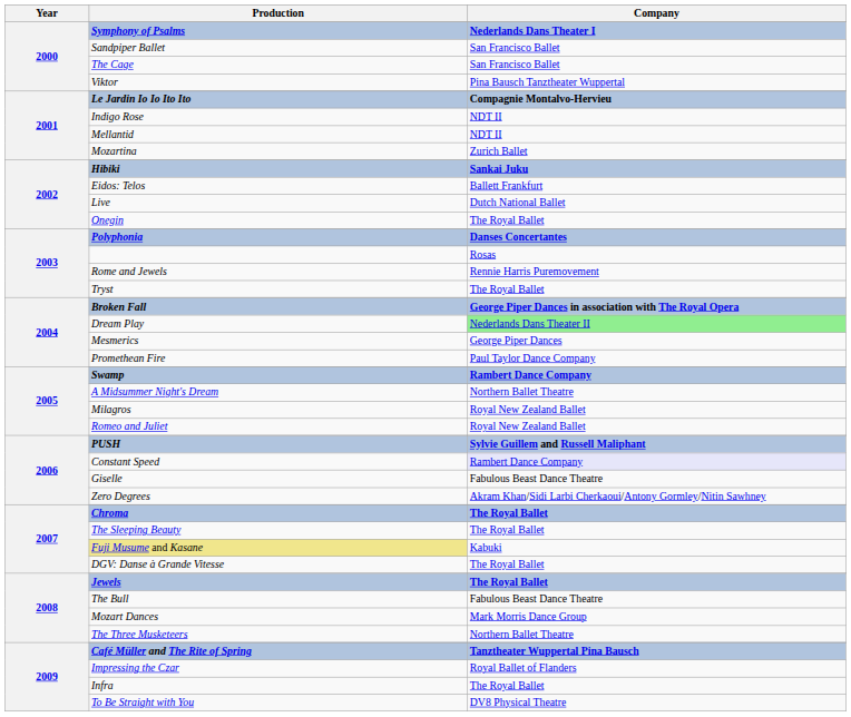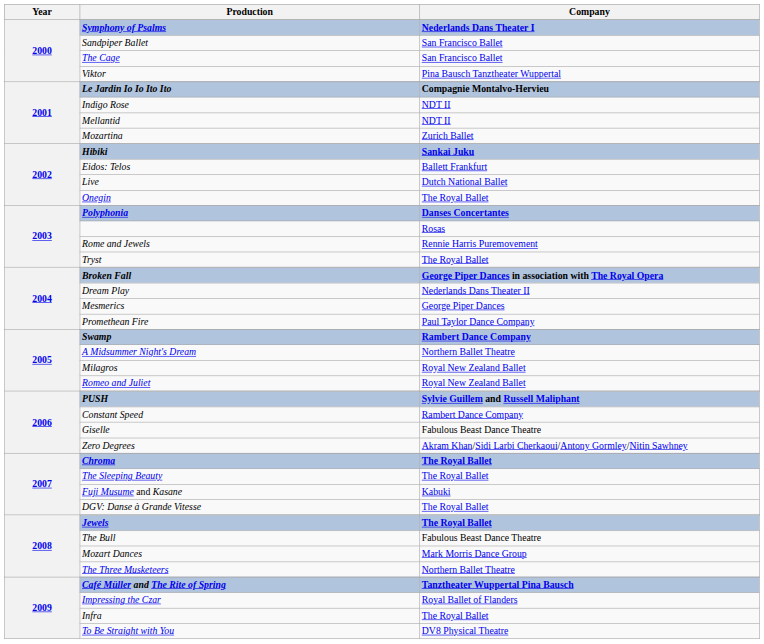Dream Play | Company: lightgreen background -> no background
Constant Speed | Company: lavender background -> no background
Fuji Musume and Kasane | Production: khaki background -> no background
